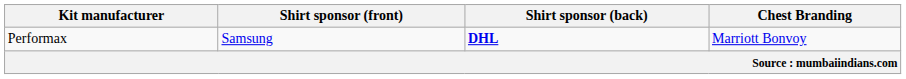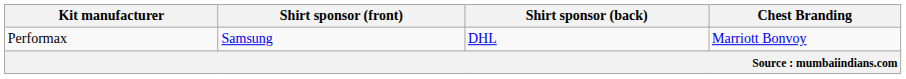Performax | Shirt sponsor (back): bold -> normal
